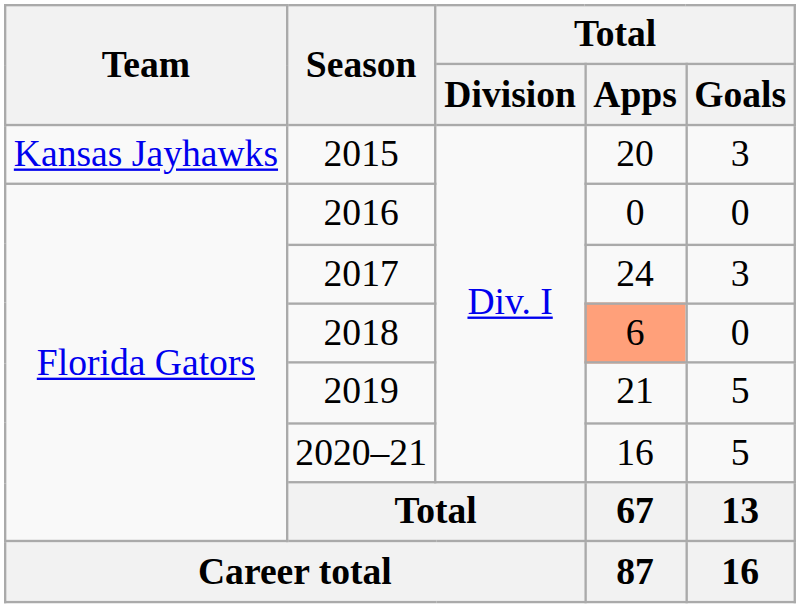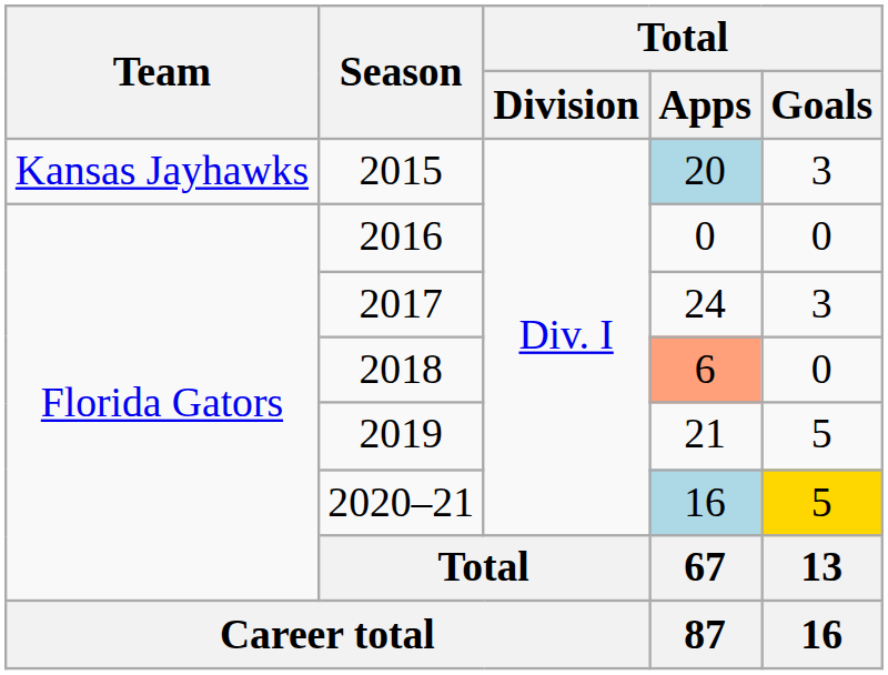2015 | Total / Apps: no background -> lightblue background
2020–21 | Total / Apps: no background -> lightblue background
2020–21 | Total / Goals: no background -> gold background
